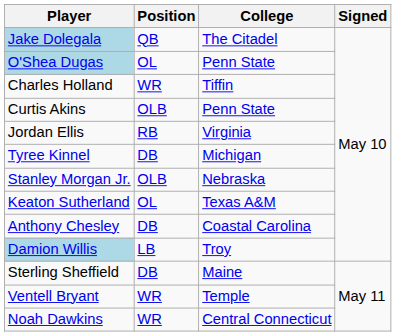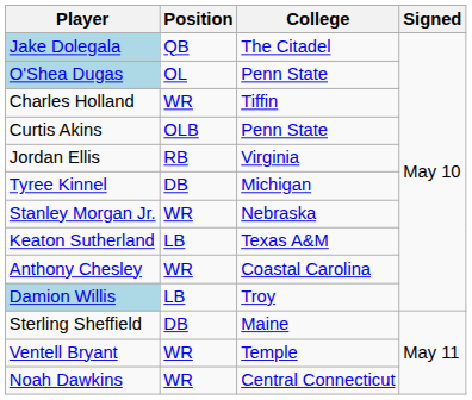Stanley Morgan Jr. | Position: OLB -> WR
Keaton Sutherland | Position: OL -> LB
Anthony Chesley | Position: DB -> WR
